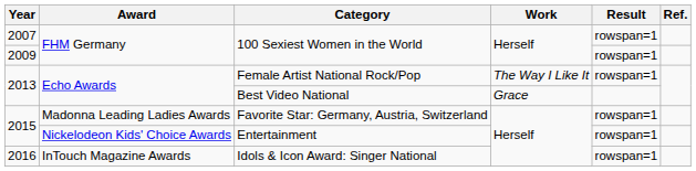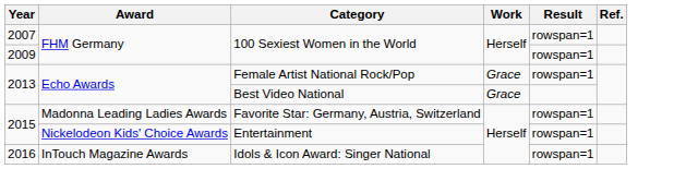Female Artist National Rock/Pop | Work: The Way I Like It -> Grace
